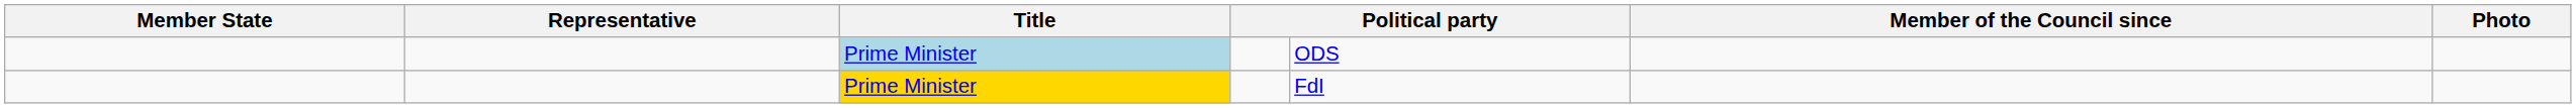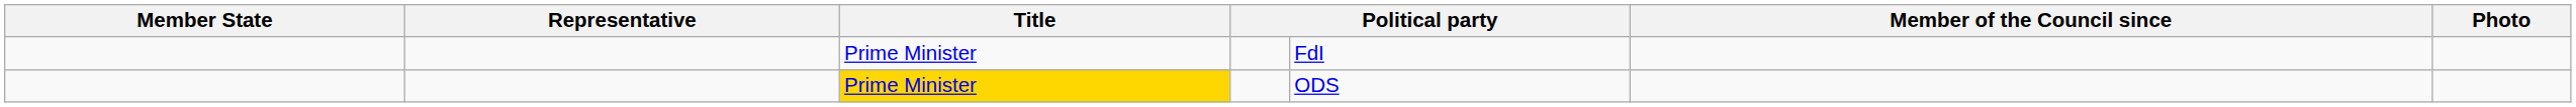row 2 | Title: lightblue background -> no background
row 2 | column 5: ODS -> FdI
row 3 | column 5: FdI -> ODS
